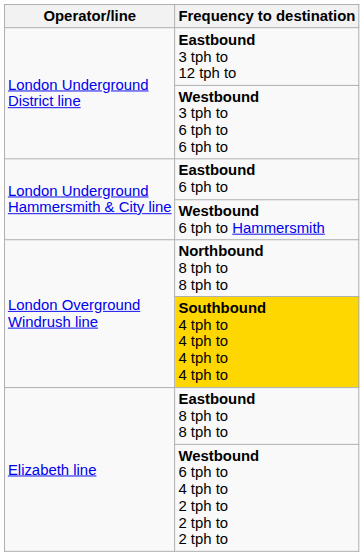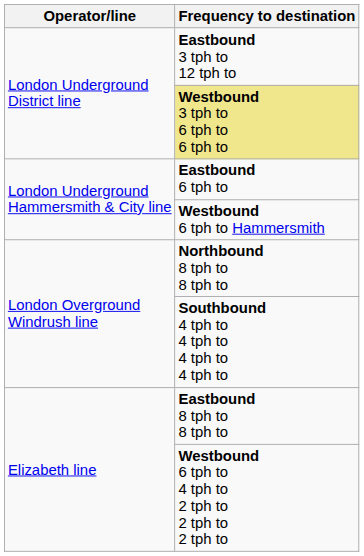Westbound 3 tph to 6 tph to 6 tph to | Frequency to destination: no background -> khaki background
Southbound 4 tph to 4 tph to 4 tph to 4 tph to | Frequency to destination: gold background -> no background
